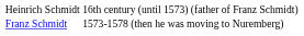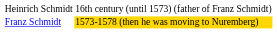Franz Schmidt | column 2: no background -> gold background
